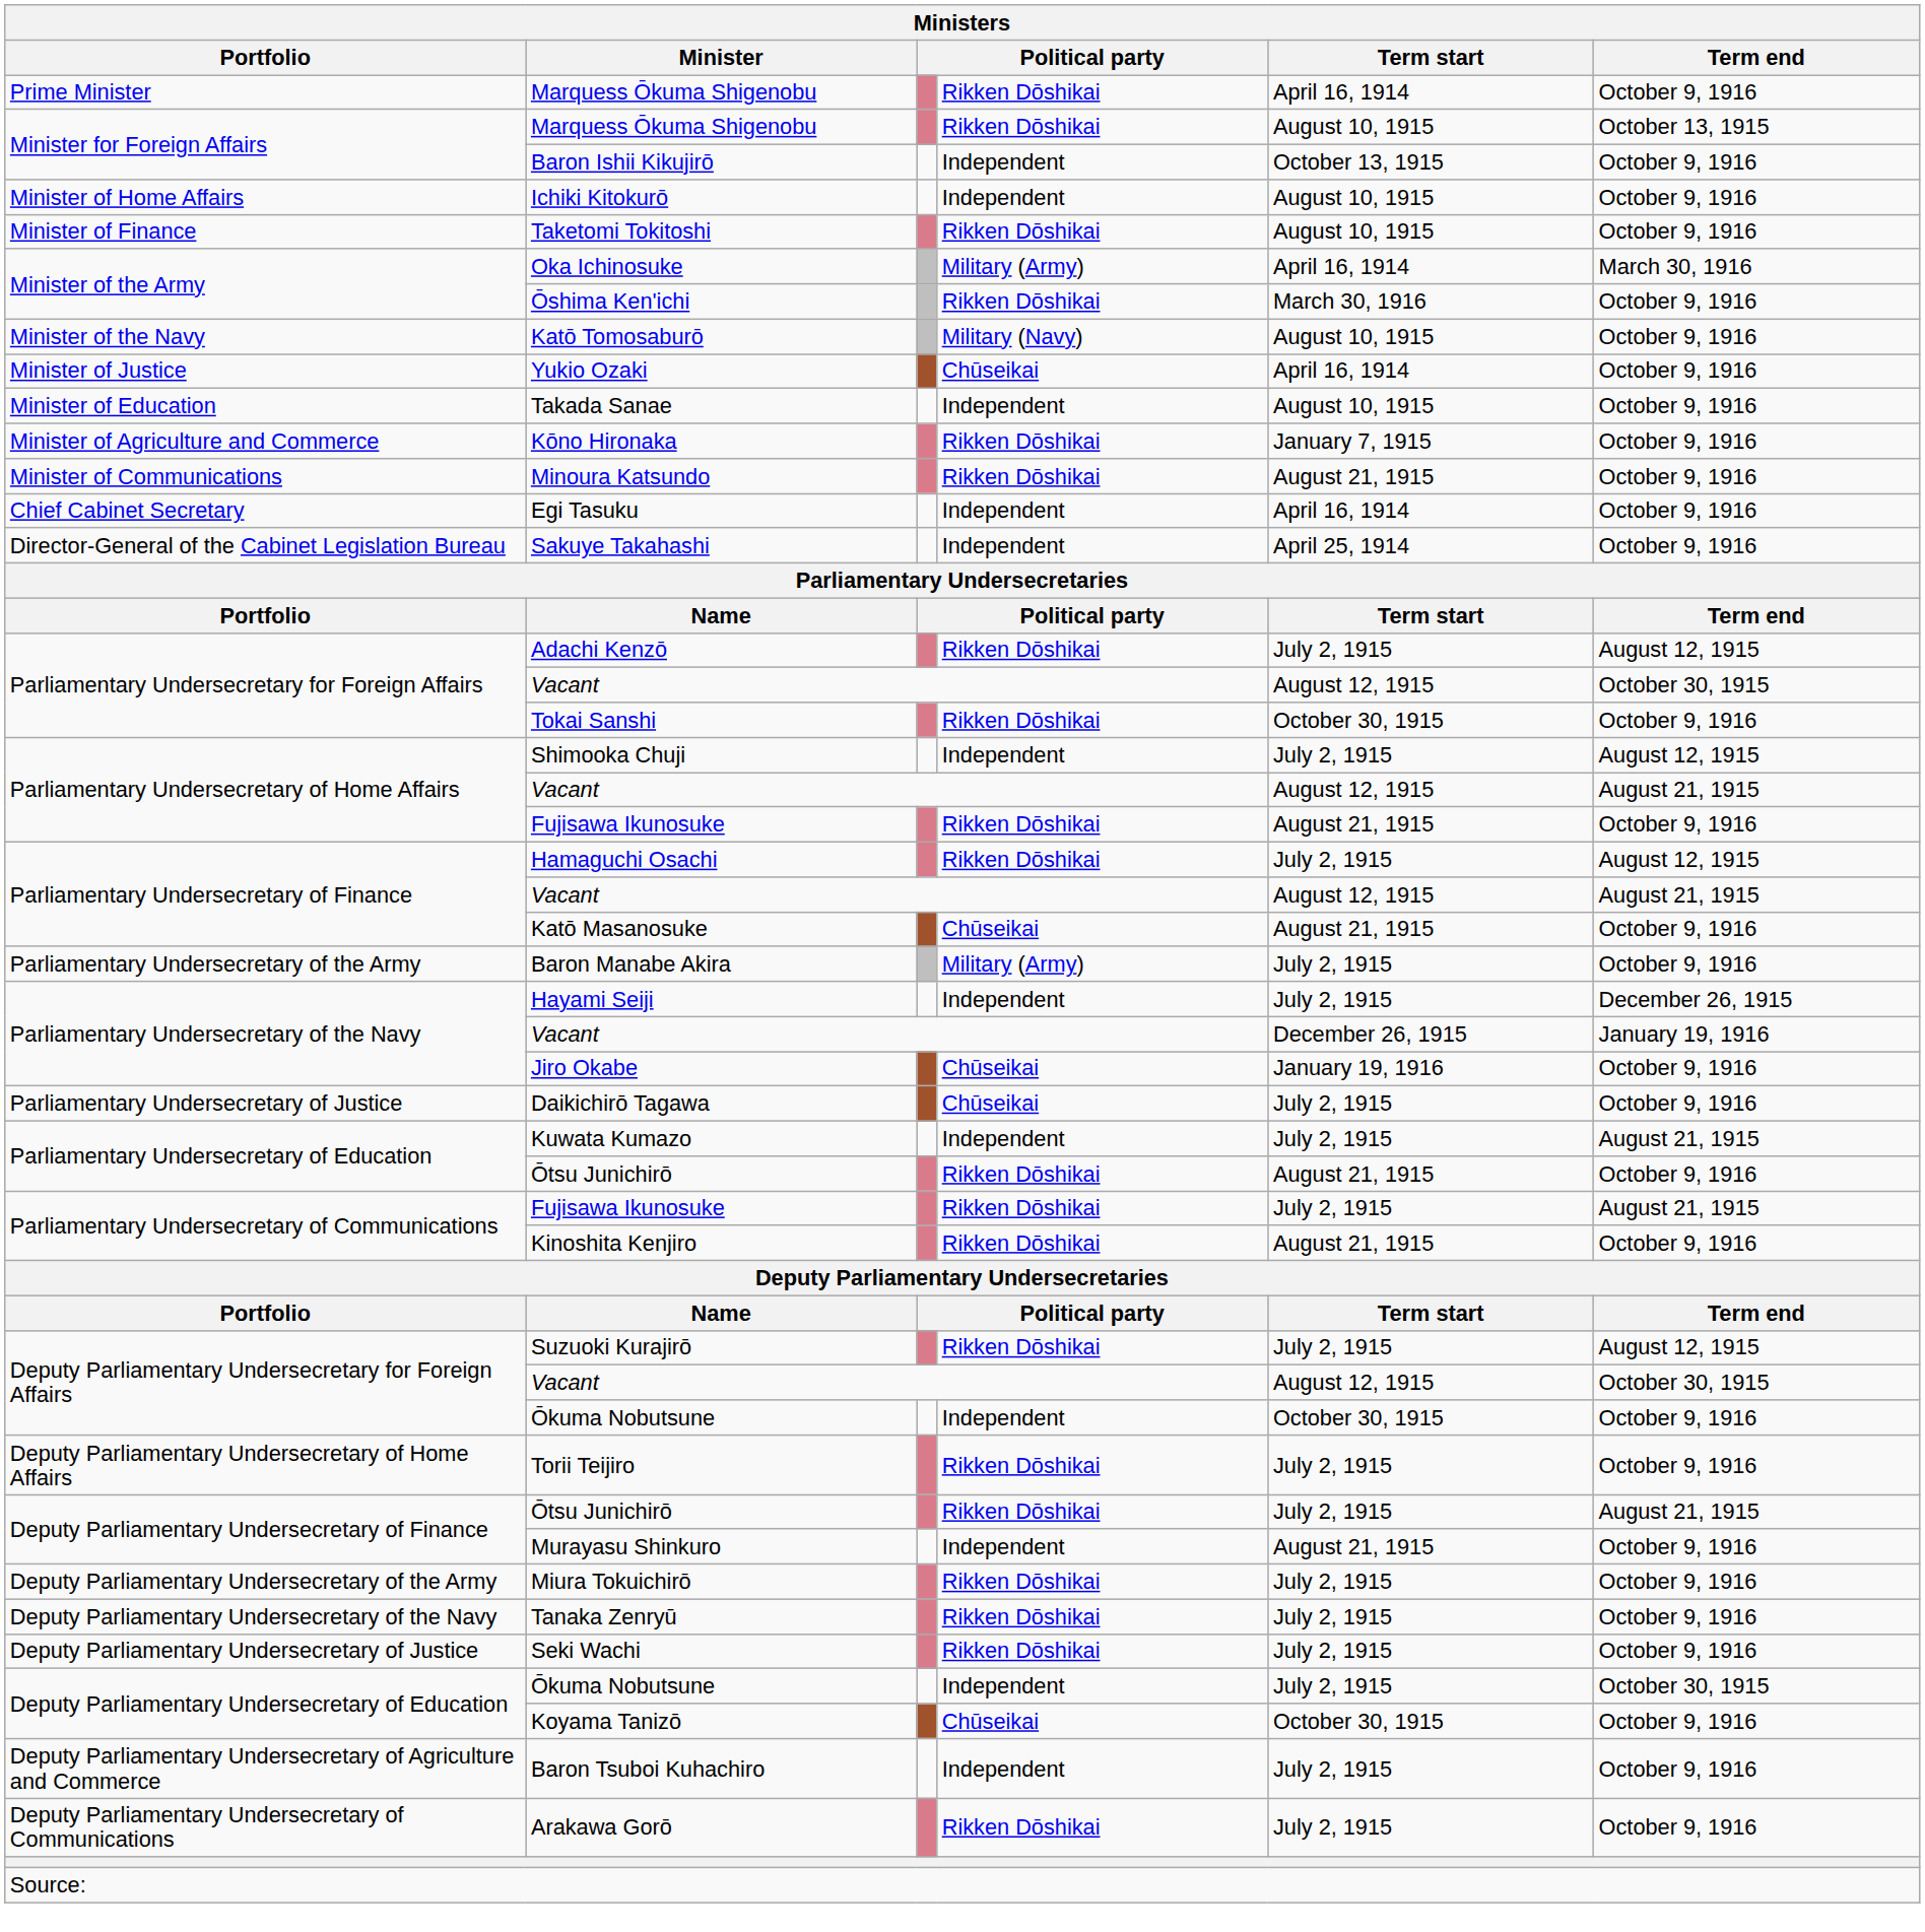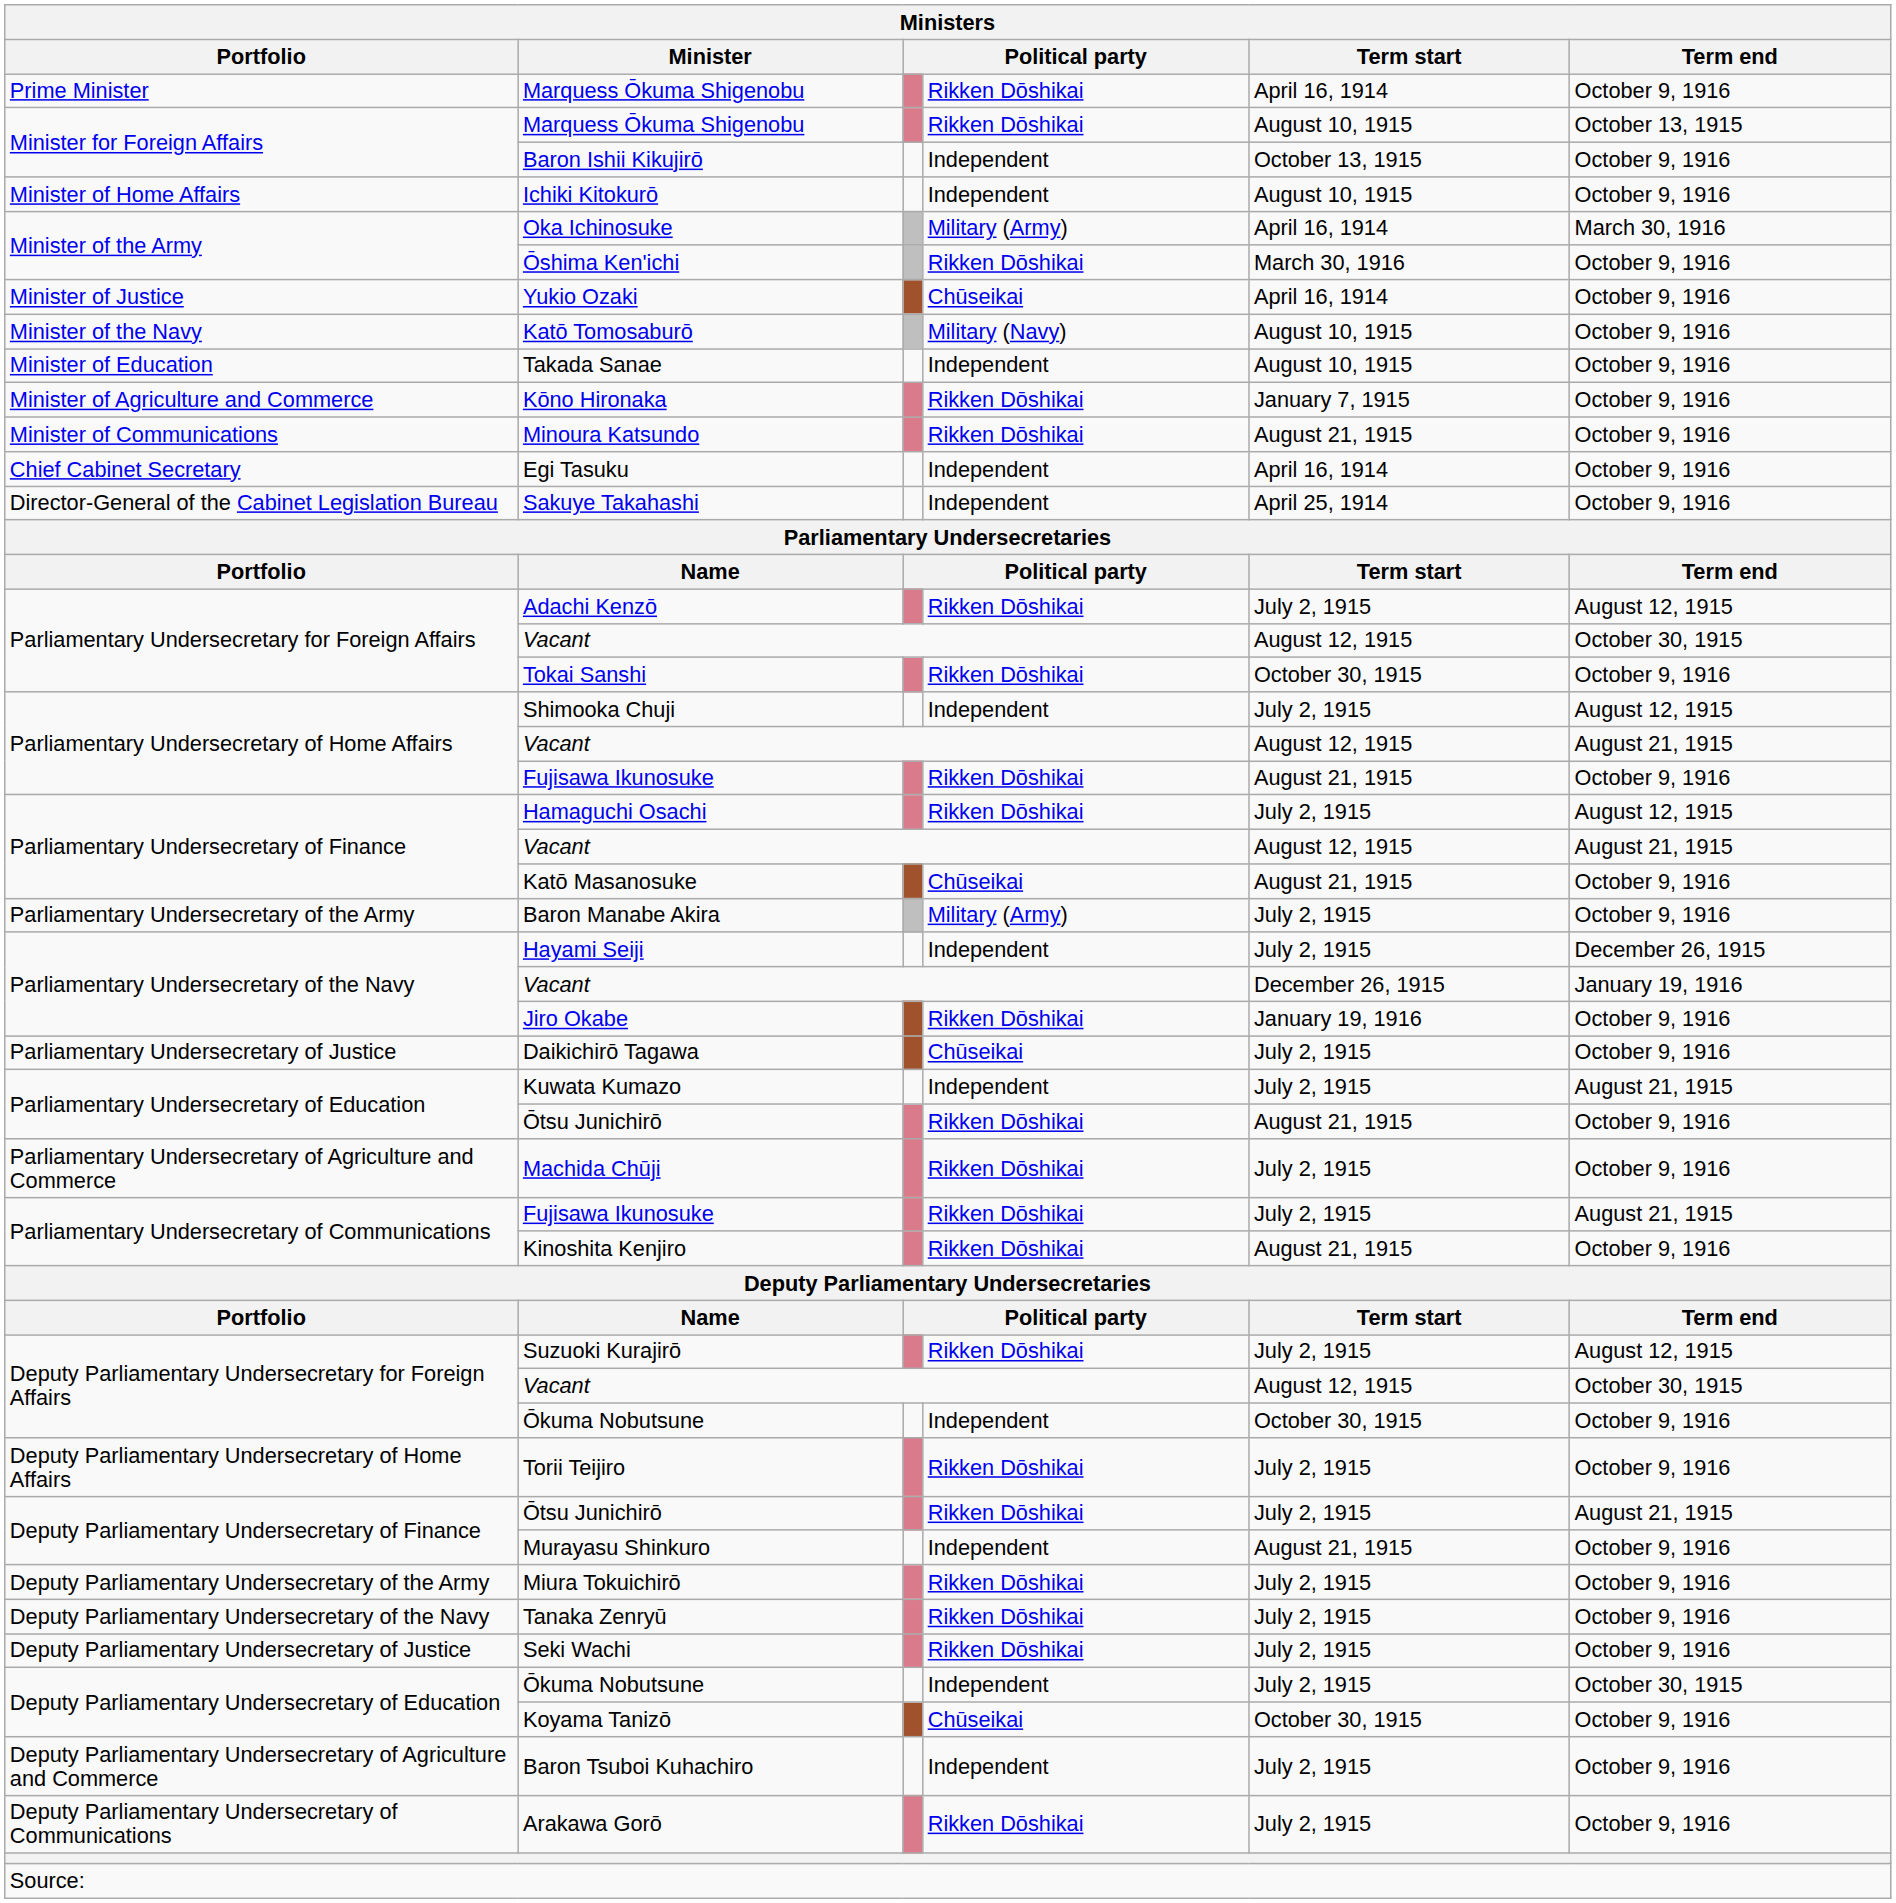- row: Minister of Finance | Taketomi Tokitoshi | Rikken Dōshikai | August 10, 1915 | October 9, 1916
rows swapped: Katō Tomosaburō <-> Yukio Ozaki
Jiro Okabe | column 4: Chūseikai -> Rikken Dōshikai
+ row: Parliamentary Undersecretary of Agriculture and Commerce | Machida Chūji | Rikken Dōshikai | July 2, 1915 | October 9, 1916
